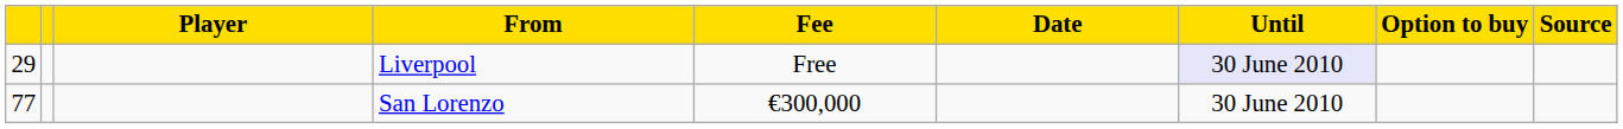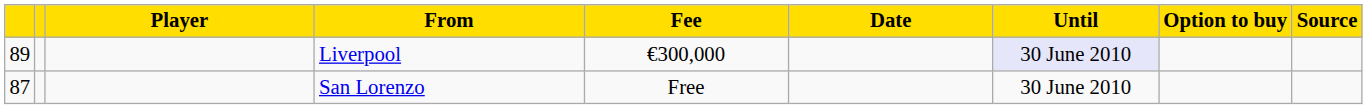Liverpool | column 1: 29 -> 89
Liverpool | Fee: Free -> €300,000
San Lorenzo | column 1: 77 -> 87
San Lorenzo | Fee: €300,000 -> Free
